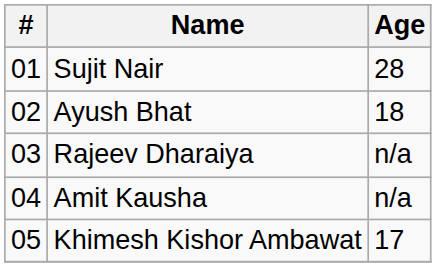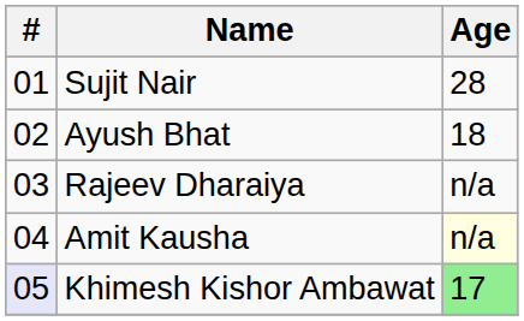Amit Kausha | Age: no background -> lightyellow background
Khimesh Kishor Ambawat | #: no background -> lavender background
Khimesh Kishor Ambawat | Age: no background -> lightgreen background
